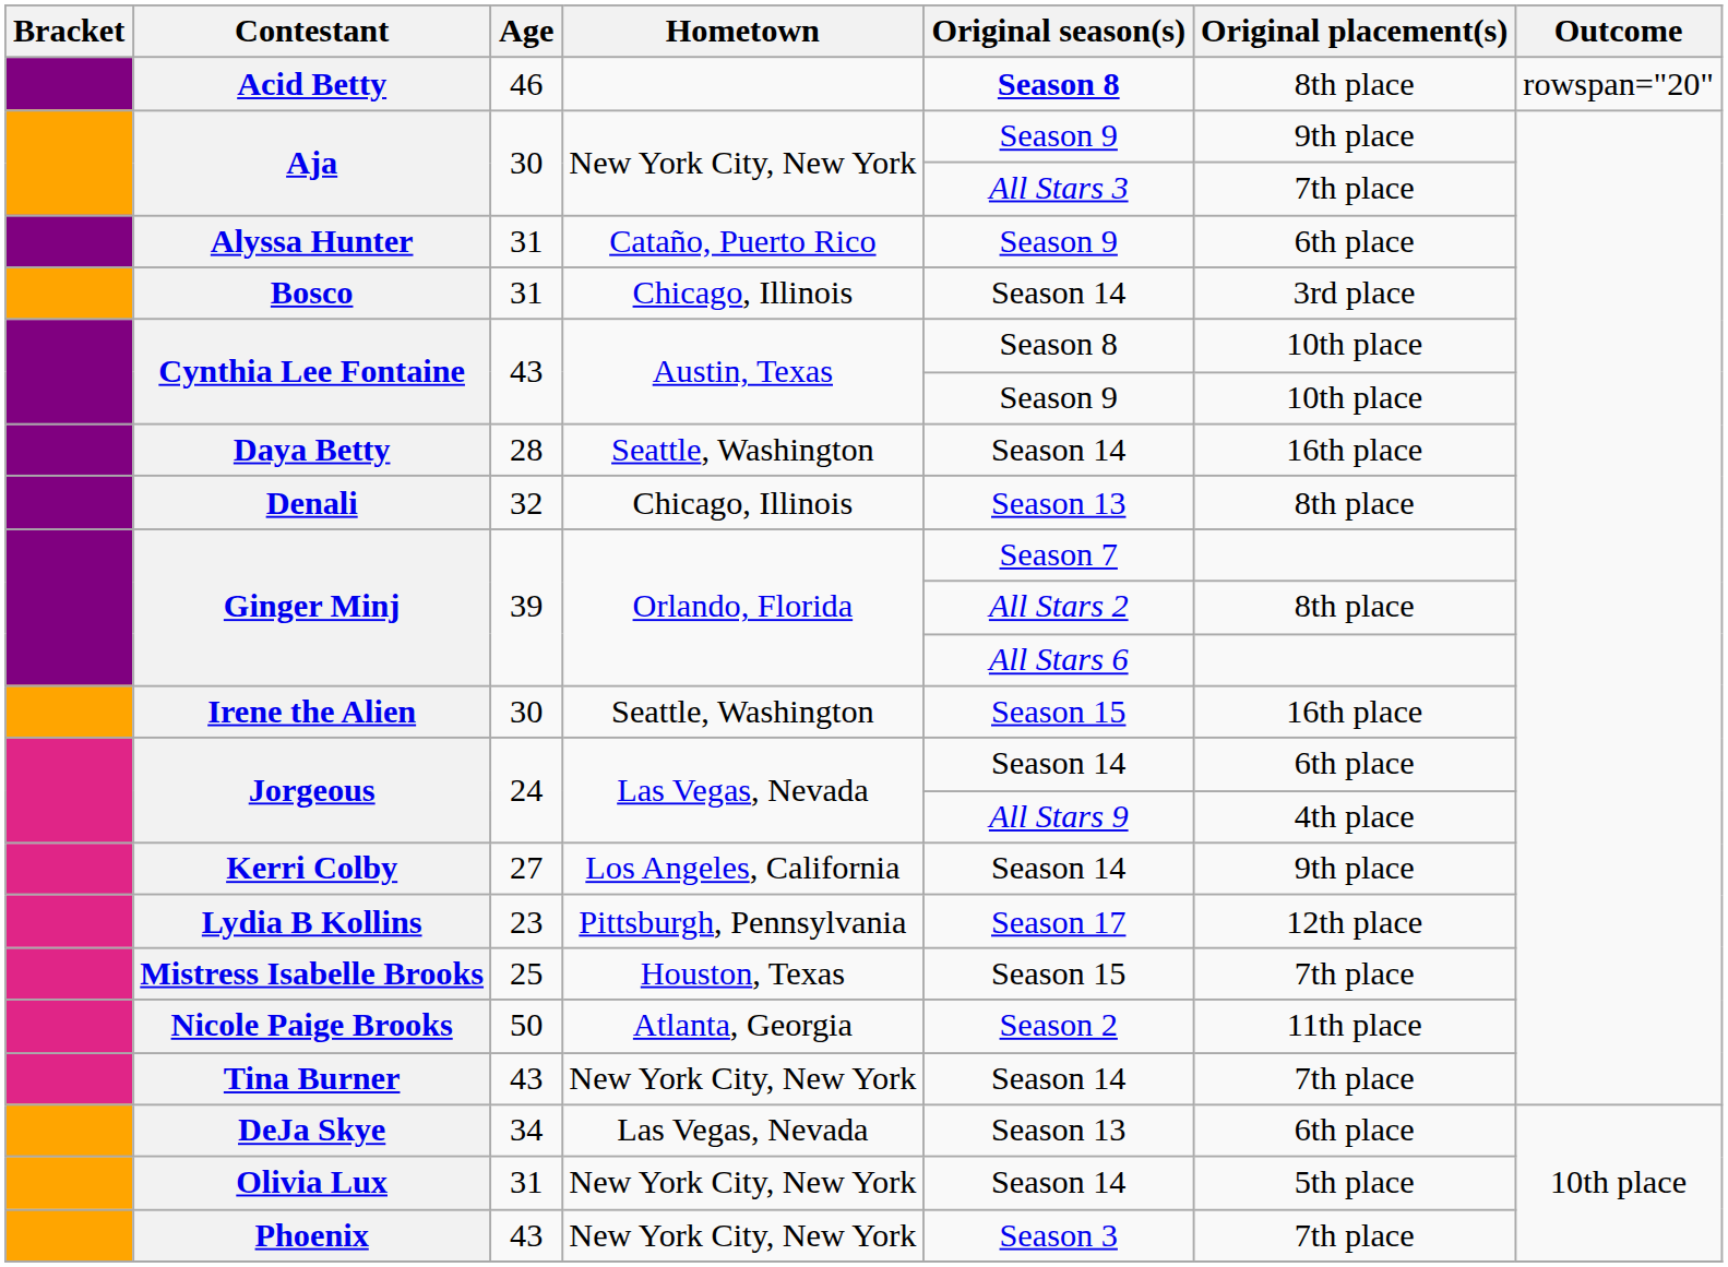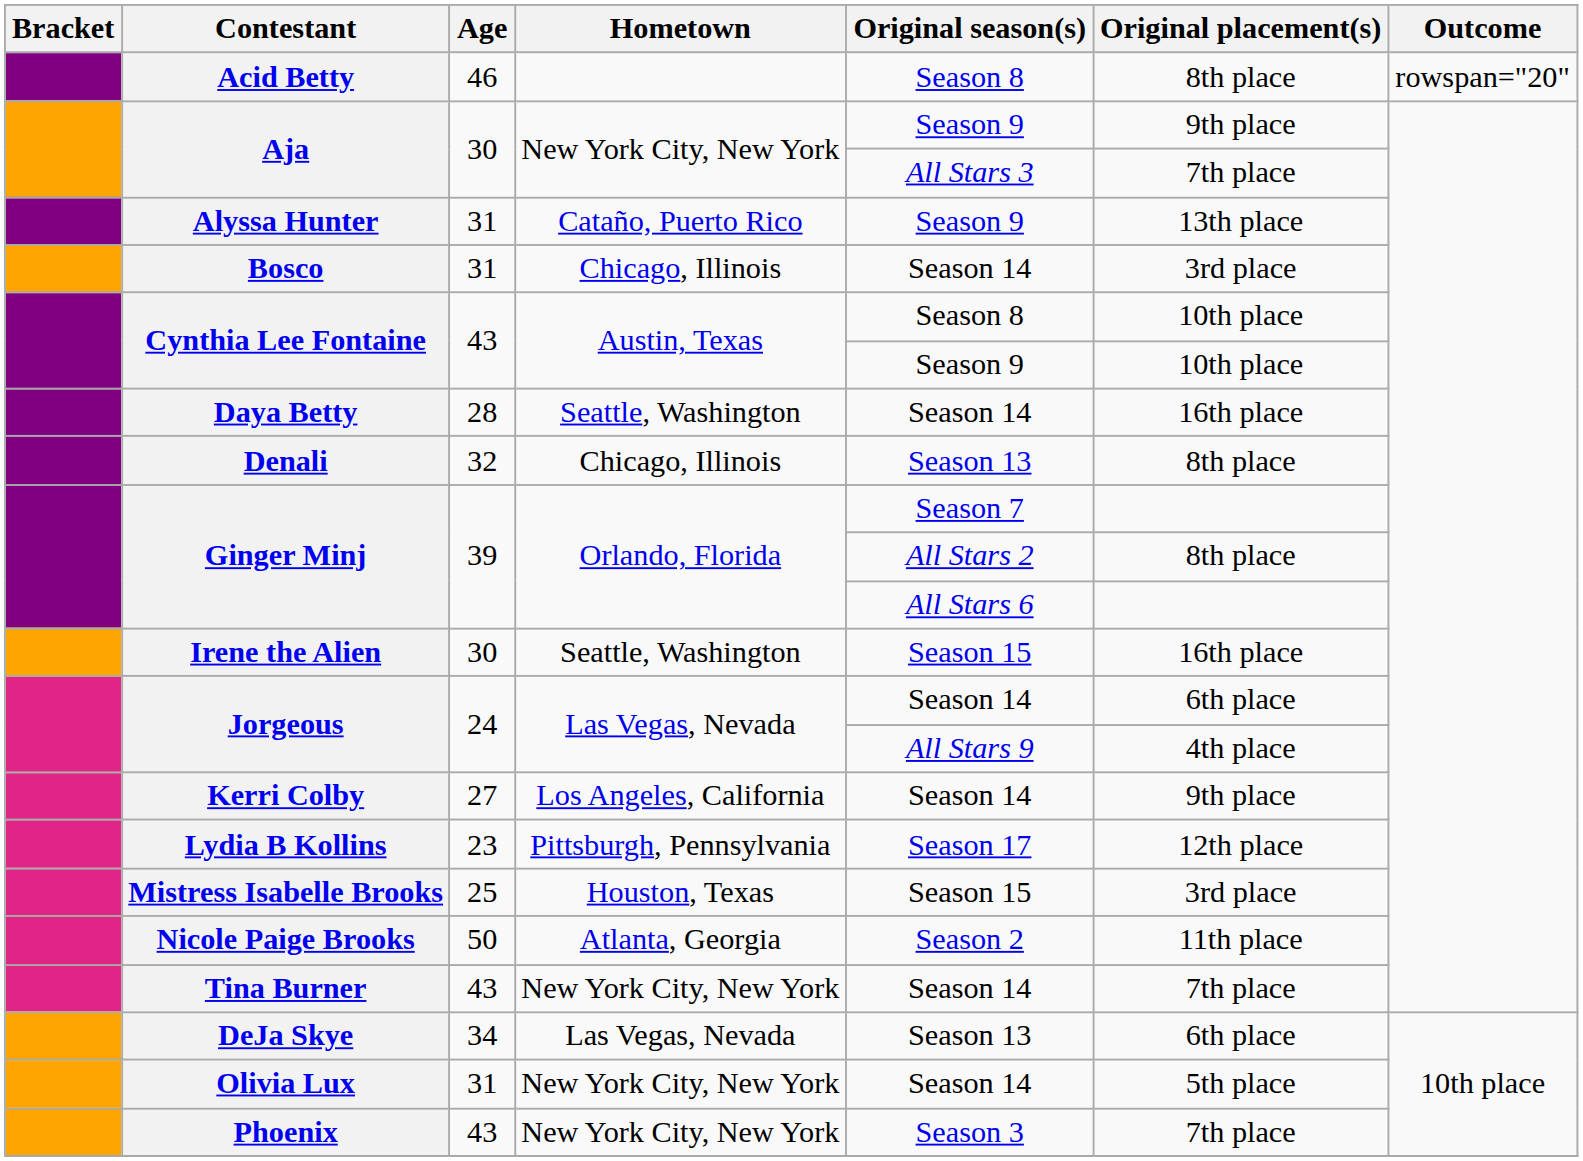Acid Betty | Original season(s): bold -> normal
Alyssa Hunter | Original placement(s): 6th place -> 13th place
Mistress Isabelle Brooks | Original placement(s): 7th place -> 3rd place
